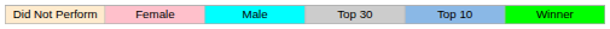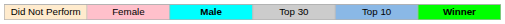Did Not Perform | column 3: normal -> bold
Did Not Perform | column 6: normal -> bold
